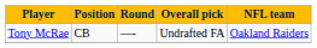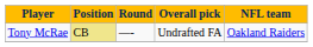Tony McRae | Position: no background -> khaki background
